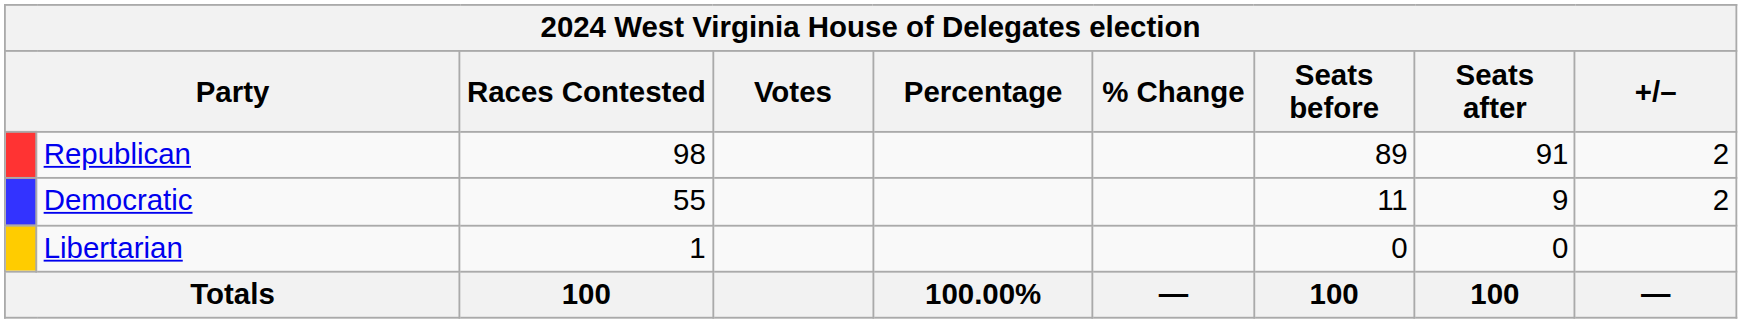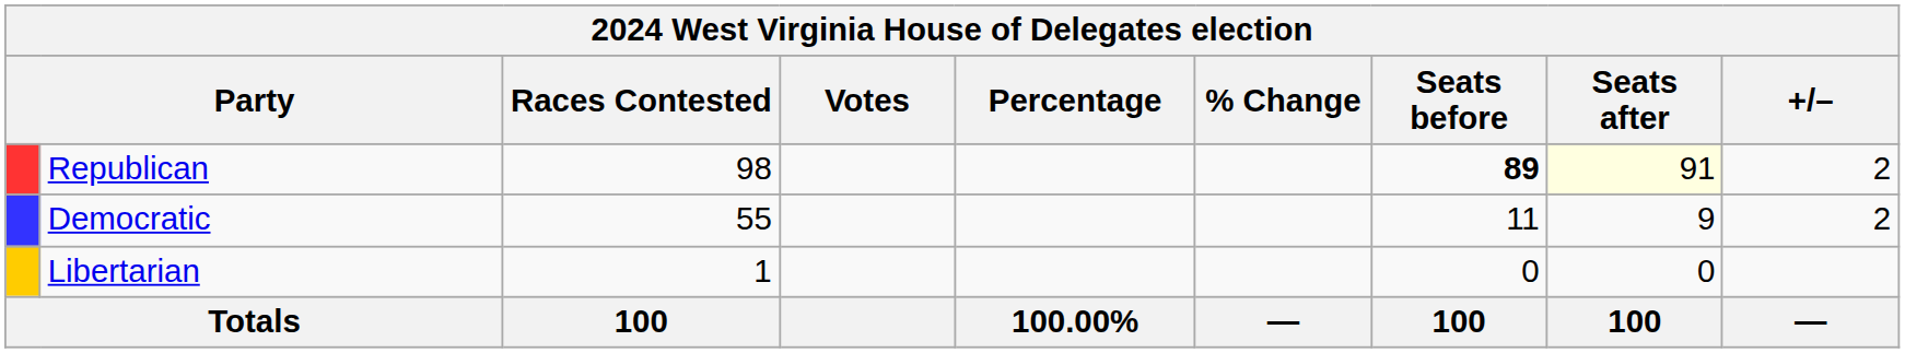Republican | Seats before: normal -> bold
Republican | Seats after: no background -> lightyellow background
